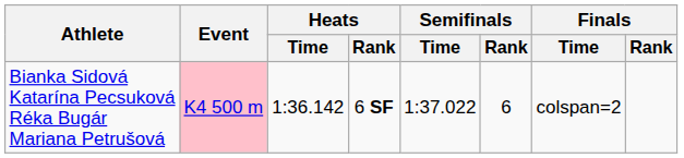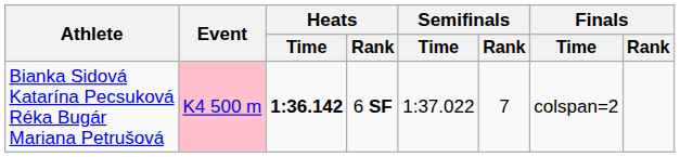row 3 | Heats / Time: normal -> bold
row 3 | Semifinals / Rank: 6 -> 7
